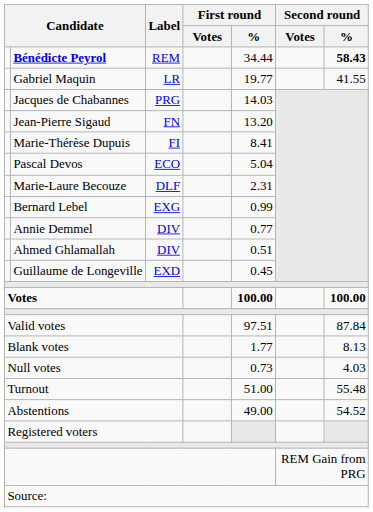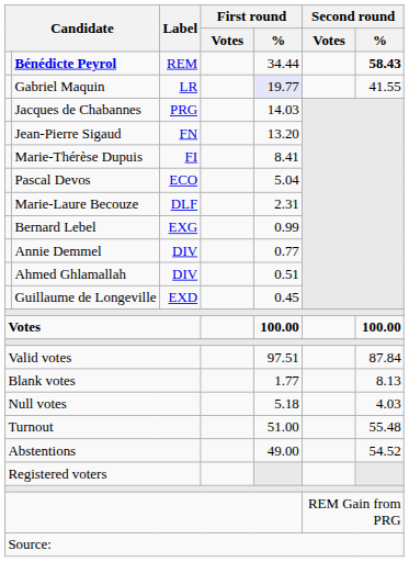Gabriel Maquin | First round / %: no background -> lavender background
Null votes | First round / %: 0.73 -> 5.18
